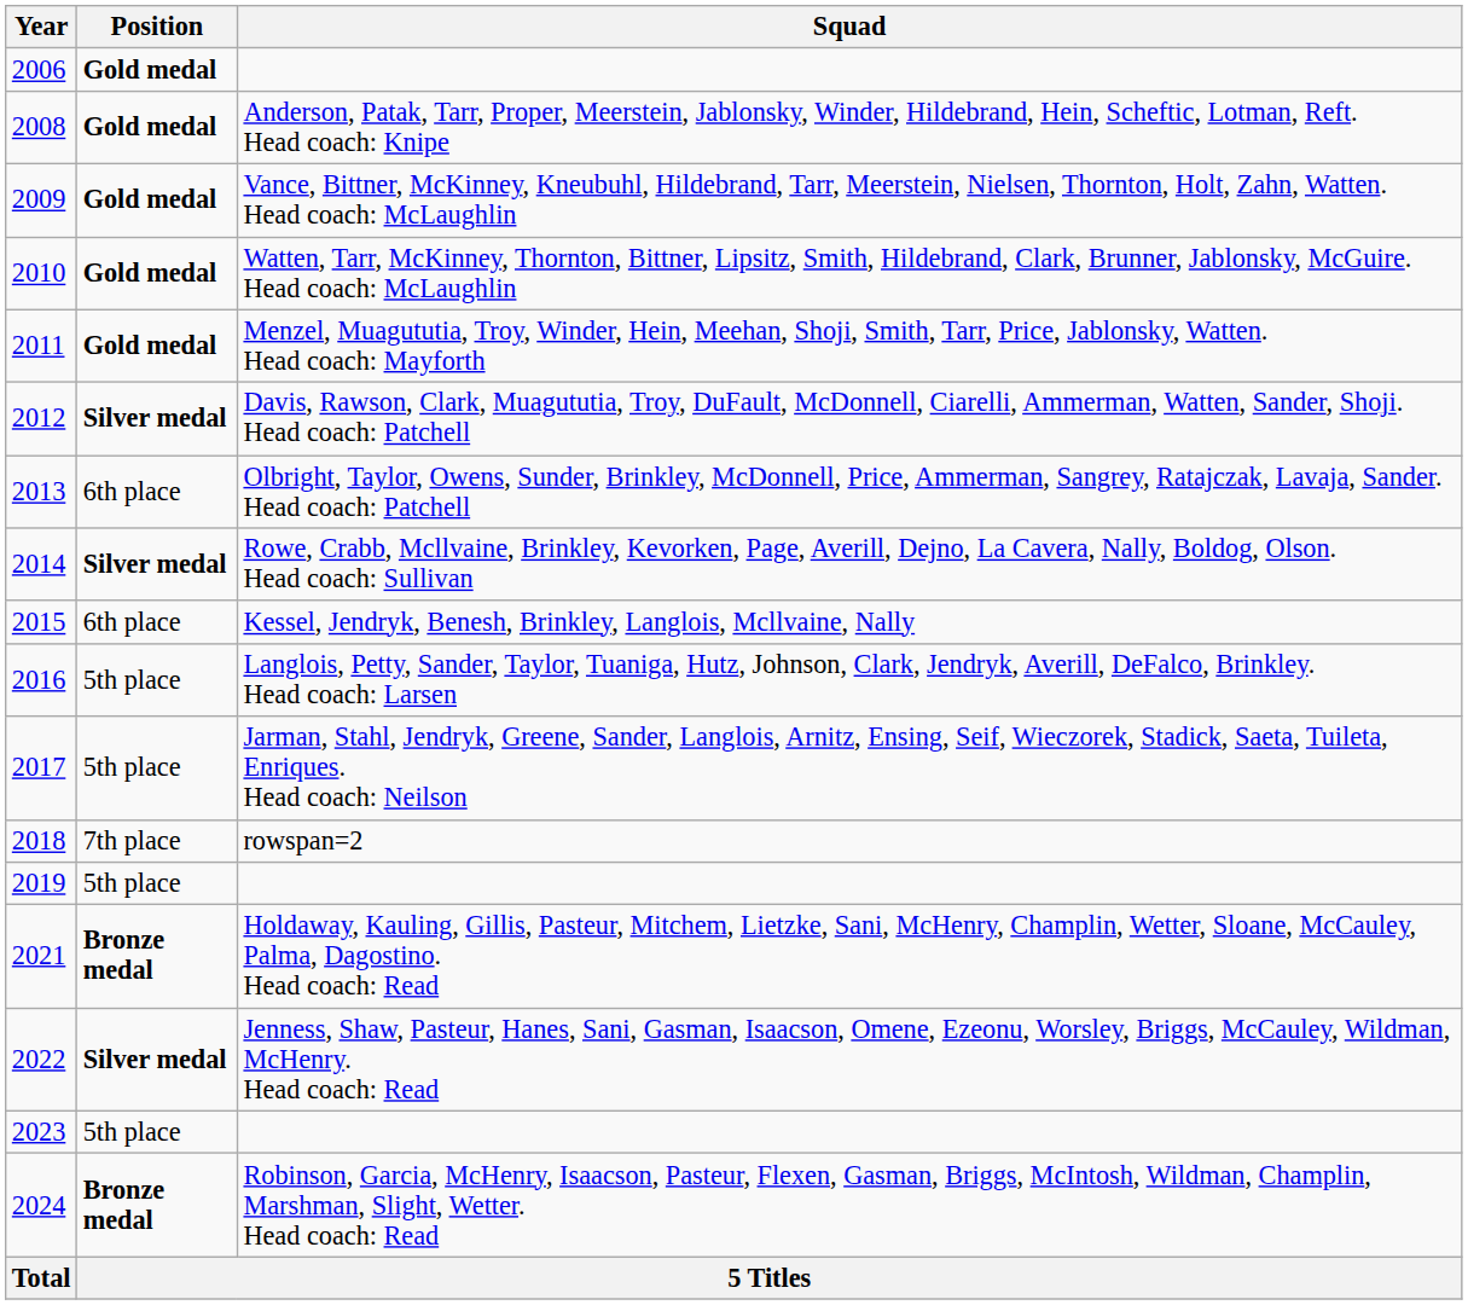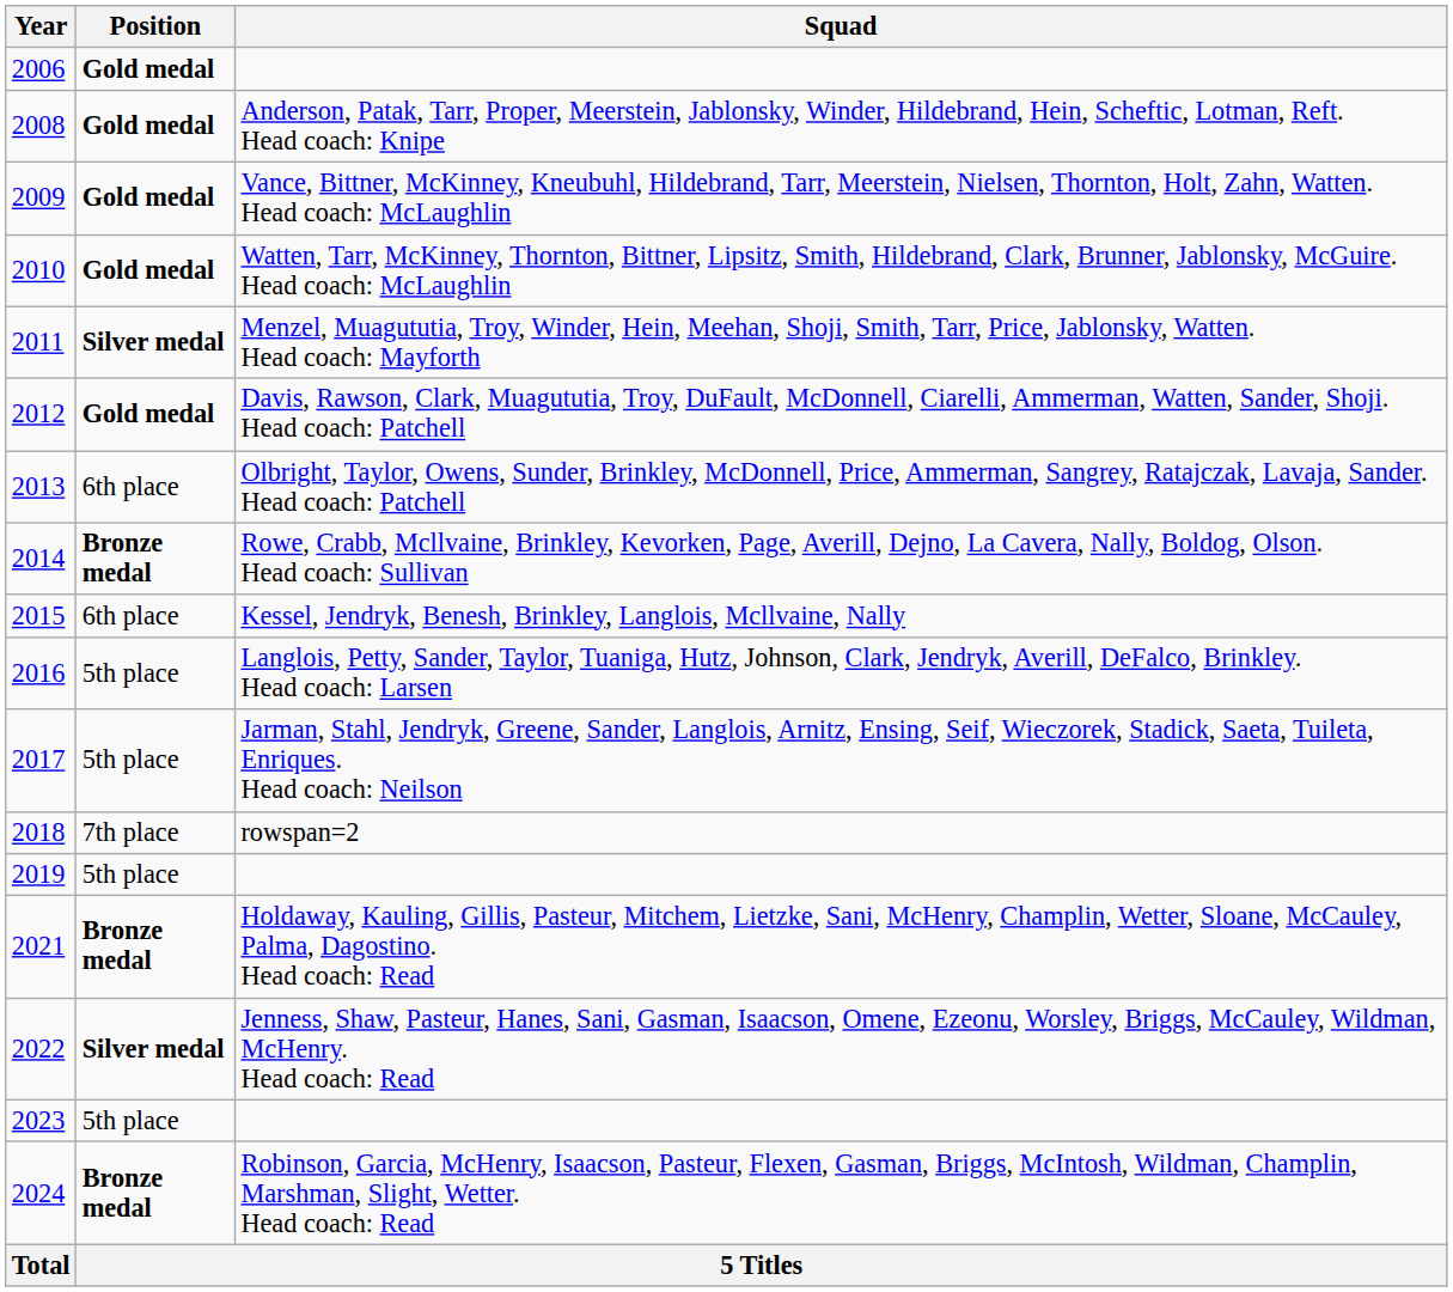2011 | Position: Gold medal -> Silver medal
2012 | Position: Silver medal -> Gold medal
2014 | Position: Silver medal -> Bronze medal
